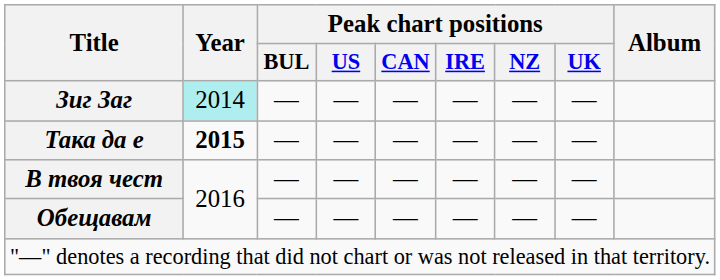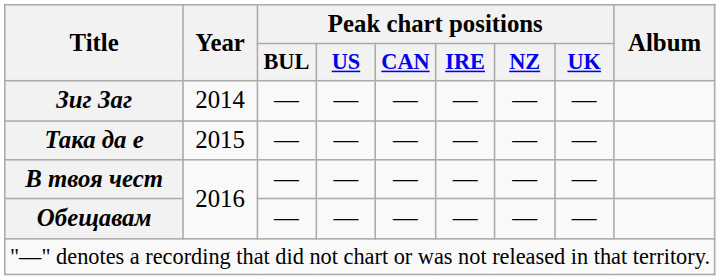Зиг Заг | Year: paleturquoise background -> no background
Така да е | Year: bold -> normal
